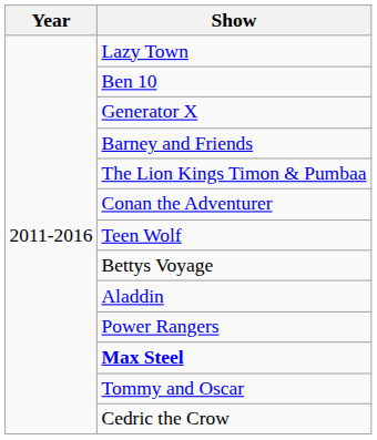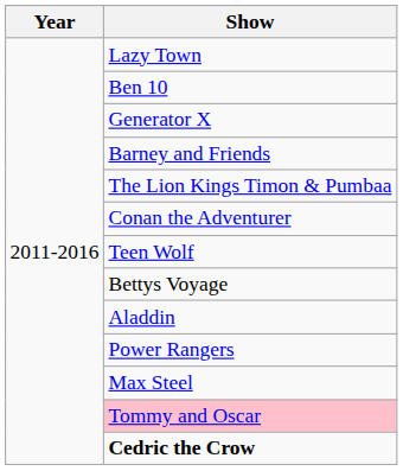Max Steel | Show: bold -> normal
Tommy and Oscar | Show: no background -> pink background
Cedric the Crow | Show: normal -> bold
